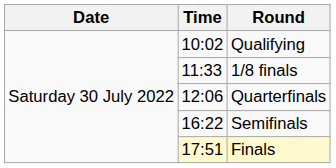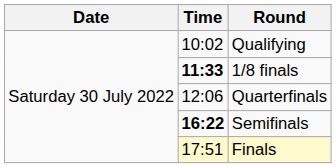1/8 finals | Time: normal -> bold
Semifinals | Time: normal -> bold
